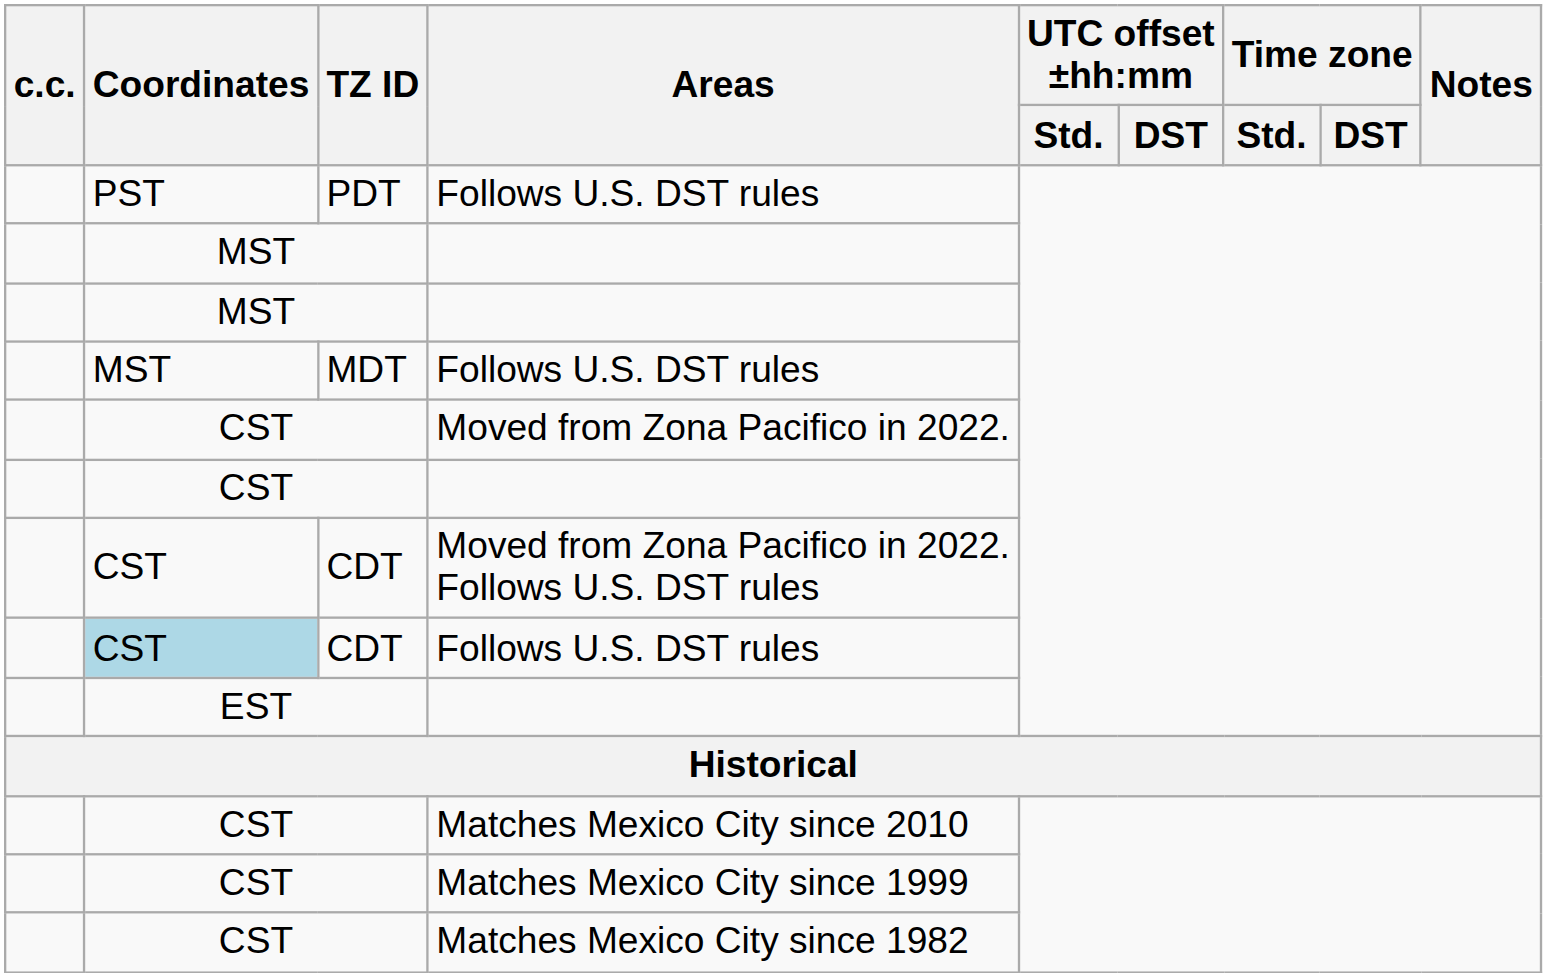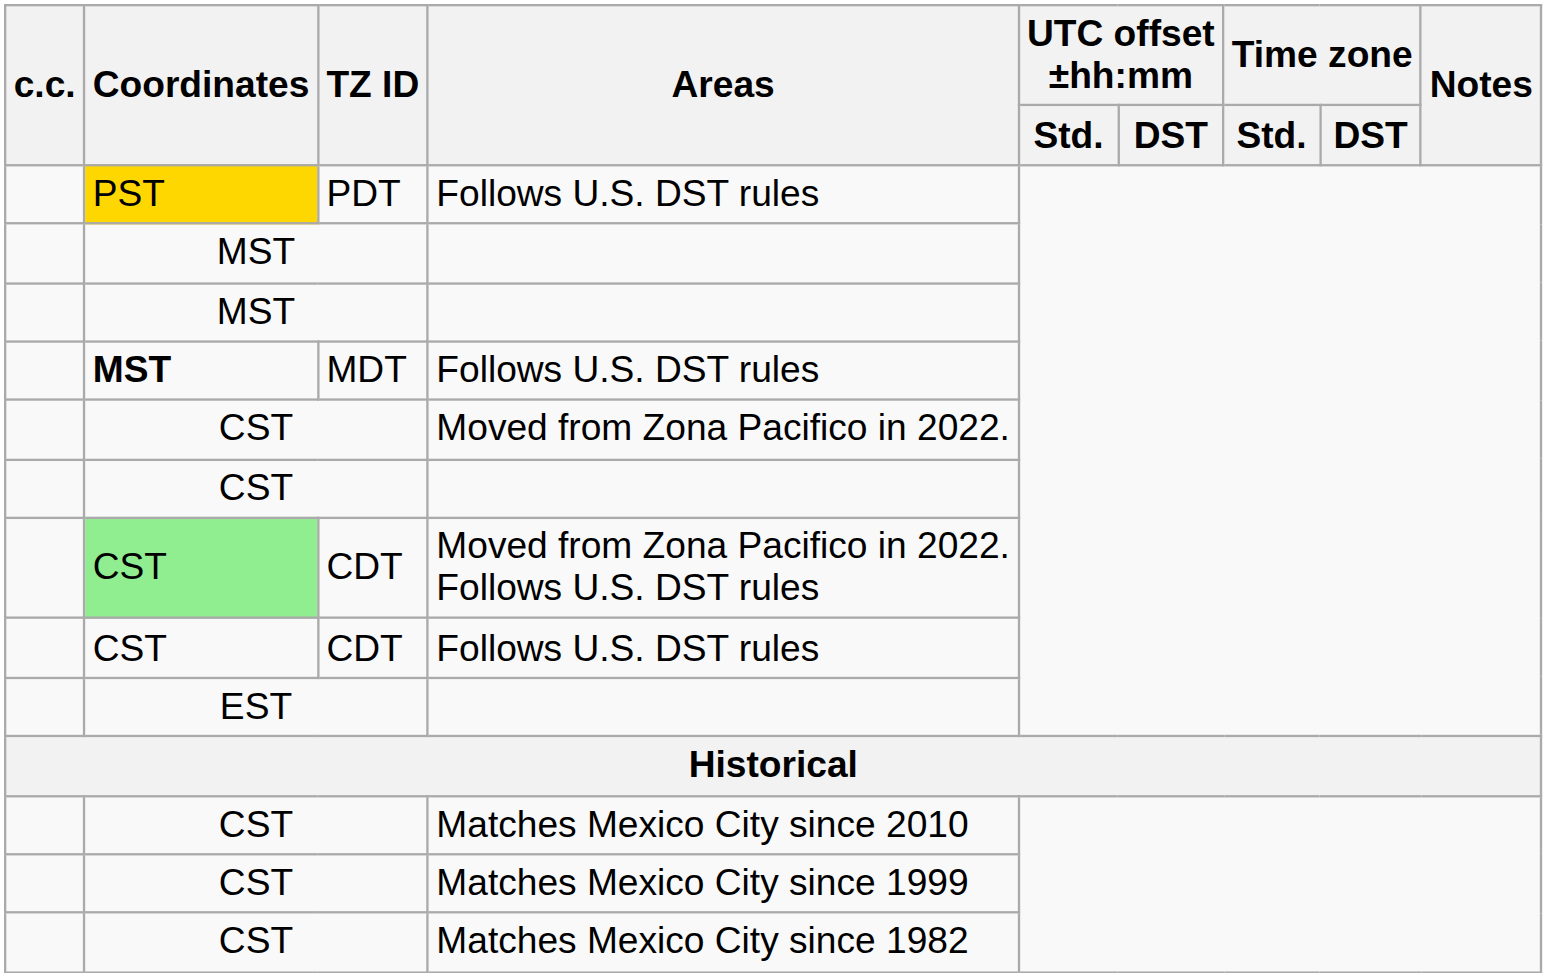PDT / Follows U.S. DST rules | Coordinates: no background -> gold background
MDT / Follows U.S. DST rules | Coordinates: normal -> bold
Moved from Zona Pacifico in 2022. Follows U.S. DST rules | Coordinates: no background -> lightgreen background
CDT / Follows U.S. DST rules | Coordinates: lightblue background -> no background
